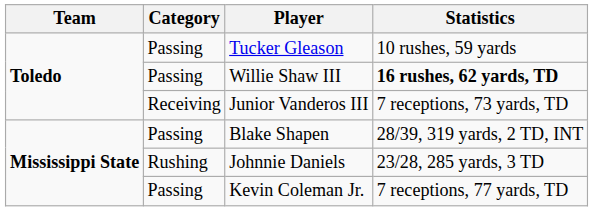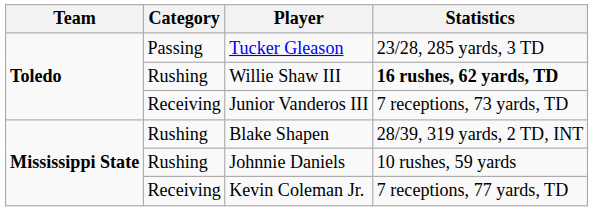Tucker Gleason | Statistics: 10 rushes, 59 yards -> 23/28, 285 yards, 3 TD
Willie Shaw III | Category: Passing -> Rushing
Blake Shapen | Category: Passing -> Rushing
Johnnie Daniels | Statistics: 23/28, 285 yards, 3 TD -> 10 rushes, 59 yards
Kevin Coleman Jr. | Category: Passing -> Receiving
